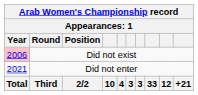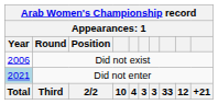Did not exist | Year: pink background -> no background
Did not enter | Year: no background -> lightblue background
